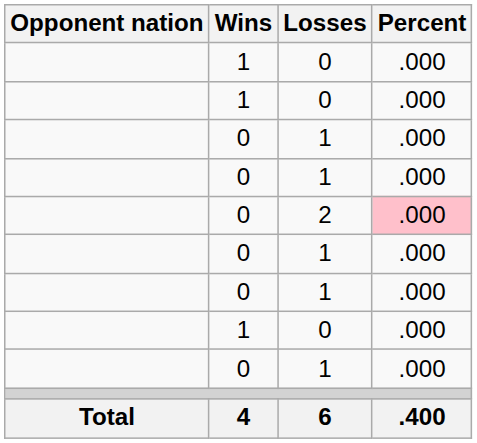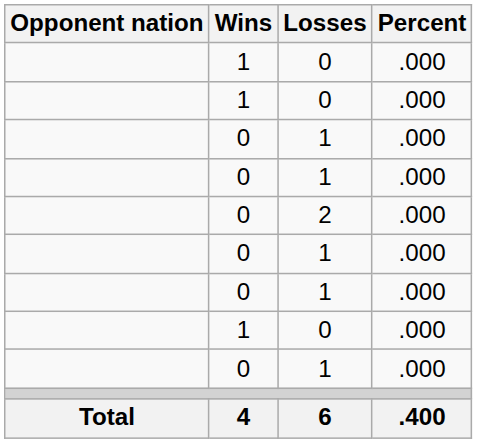2 | Percent: pink background -> no background
